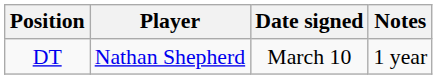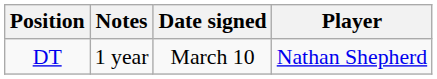columns swapped: Player <-> Notes
